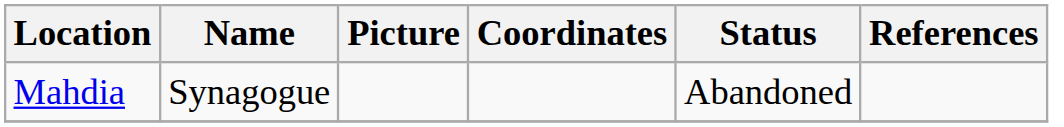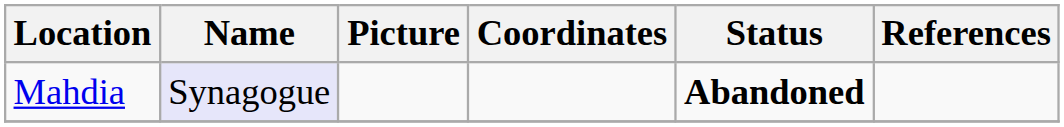Mahdia | Name: no background -> lavender background
Mahdia | Status: normal -> bold
